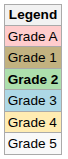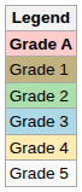row 2 | column 1: normal -> bold
row 4 | column 1: bold -> normal
